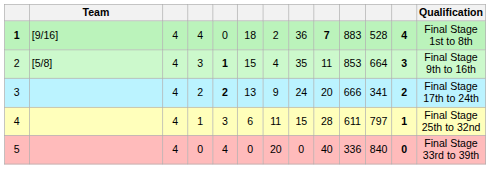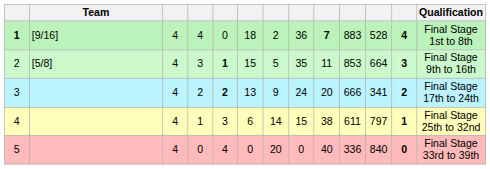row 3 | column 7: 4 -> 5
row 5 | column 7: 11 -> 14
row 5 | column 9: 28 -> 38
